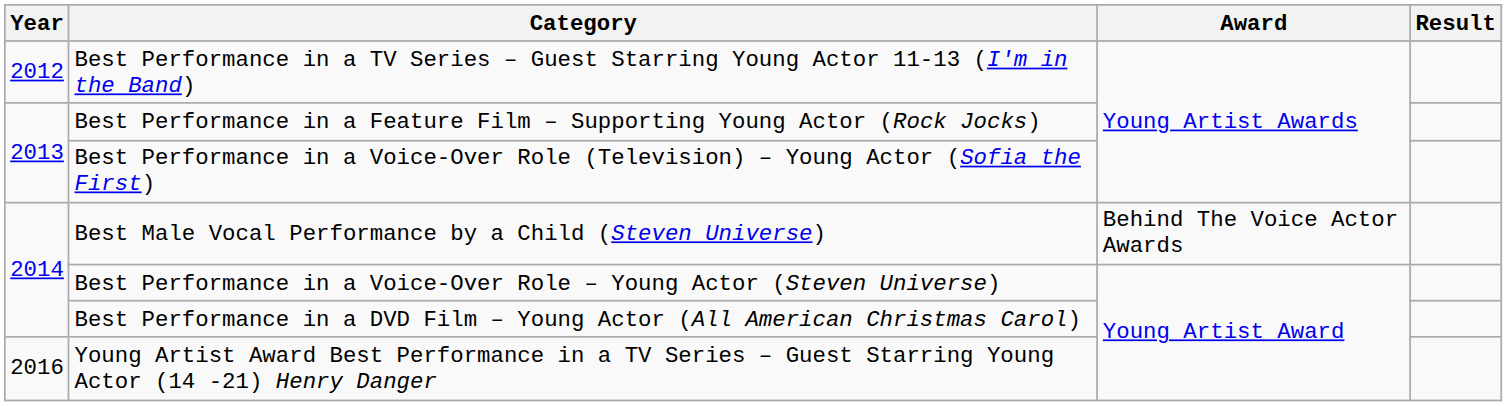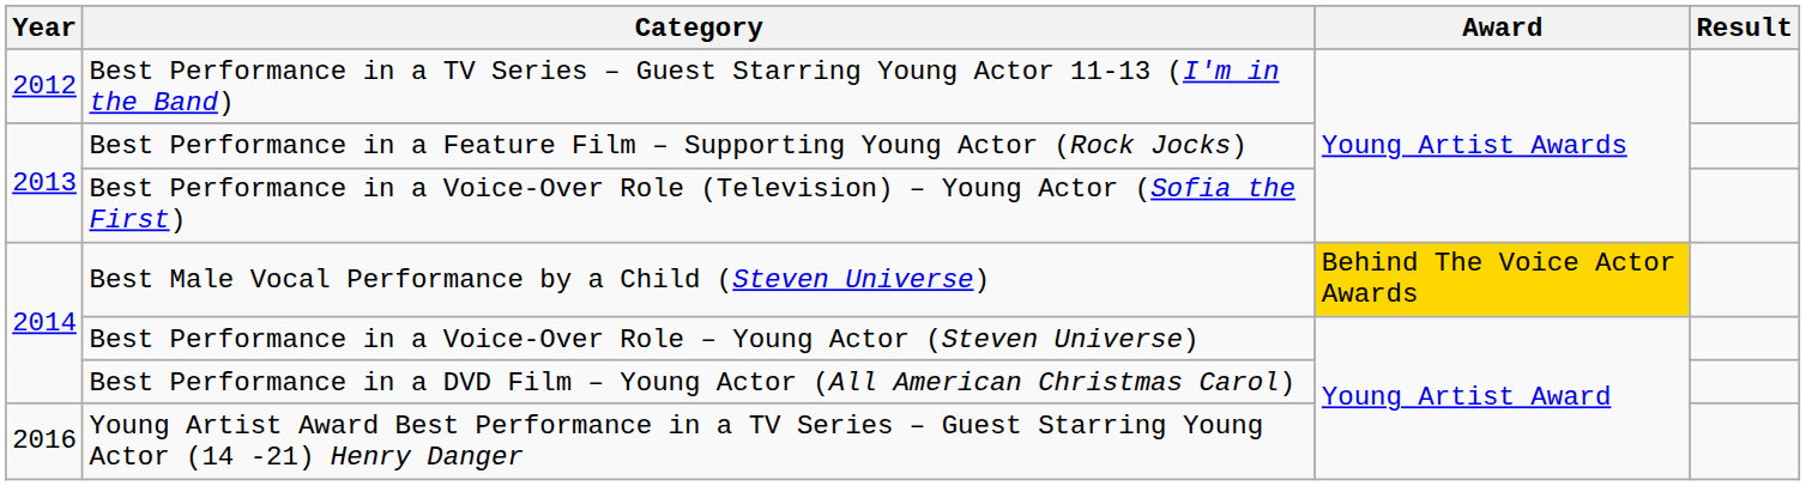Best Male Vocal Performance by a Child (Steven Universe) | Award: no background -> gold background
